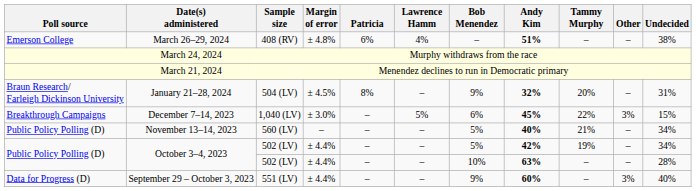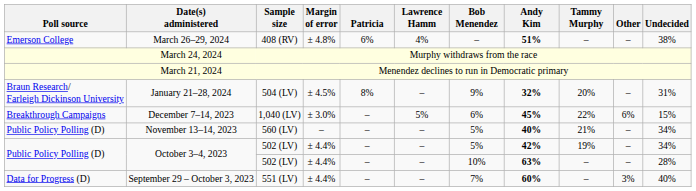December 7–14, 2023 | Other: 3% -> 6%
September 29 – October 3, 2023 | Bob Menendez: 9% -> 7%
